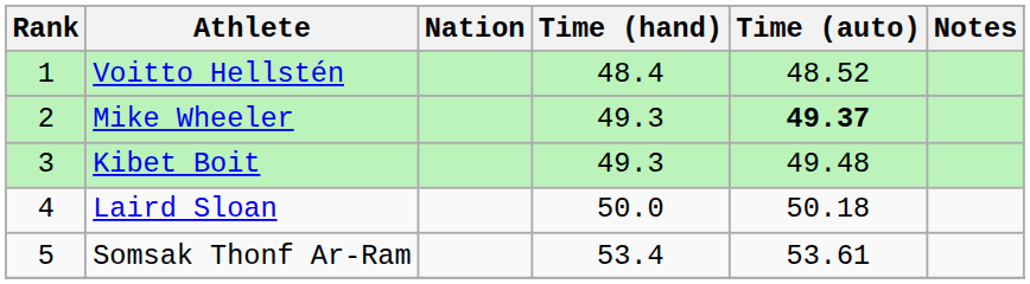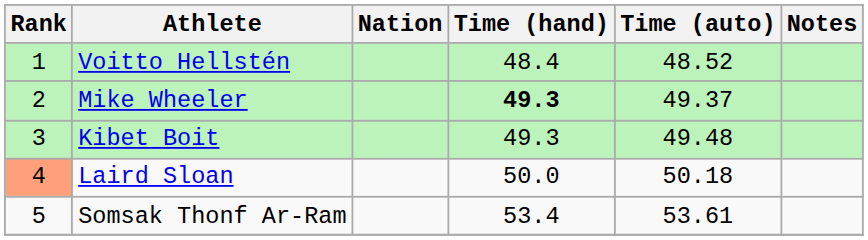Mike Wheeler | Time (hand): normal -> bold
Mike Wheeler | Time (auto): bold -> normal
Laird Sloan | Rank: no background -> lightsalmon background
